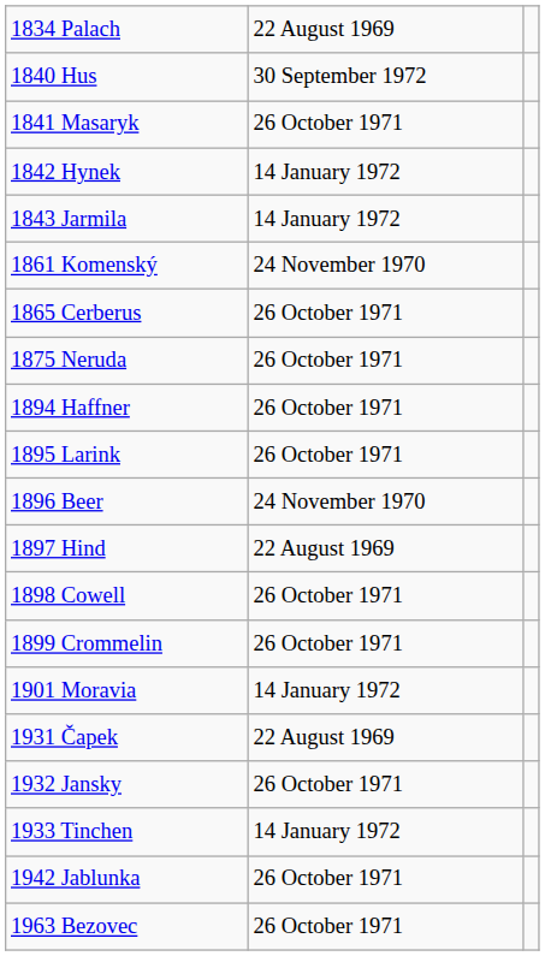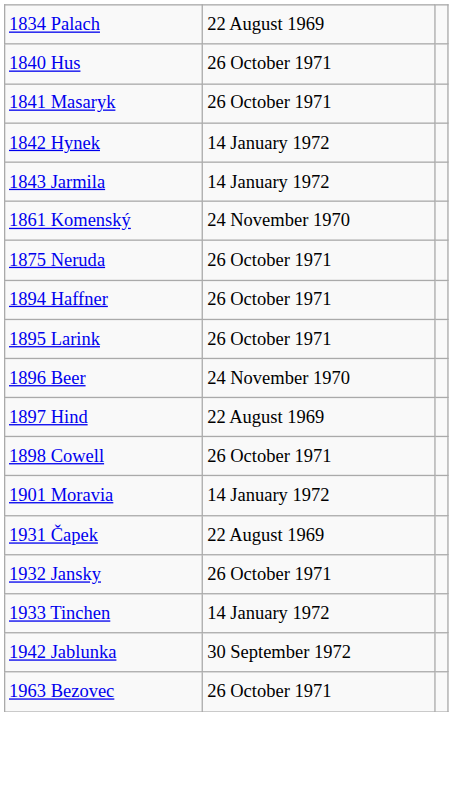1840 Hus | column 2: 30 September 1972 -> 26 October 1971
- row: 1865 Cerberus | 26 October 1971
- row: 1899 Crommelin | 26 October 1971
1942 Jablunka | column 2: 26 October 1971 -> 30 September 1972
